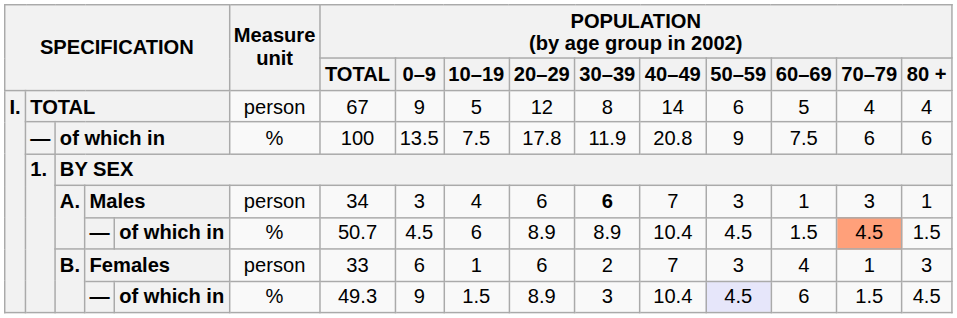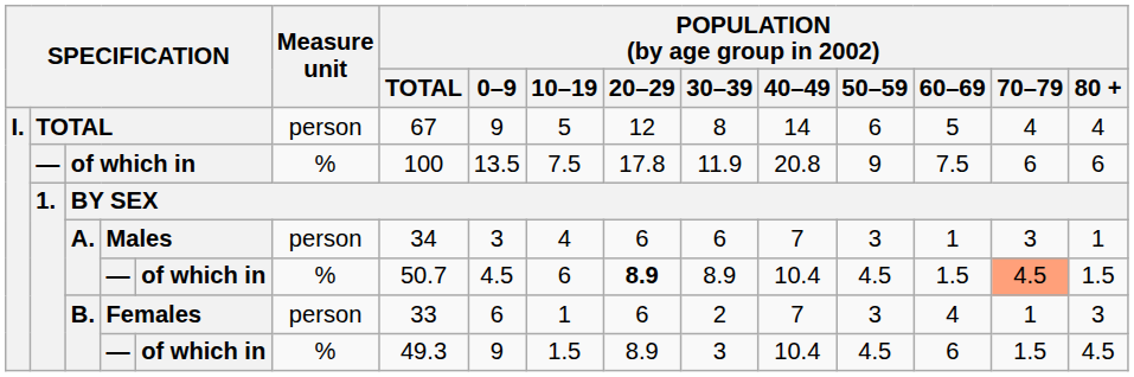Males | POPULATION (by age group in 2002) / 30–39: bold -> normal
A. / — | POPULATION (by age group in 2002) / 20–29: normal -> bold
B. / — | POPULATION (by age group in 2002) / 50–59: lavender background -> no background
